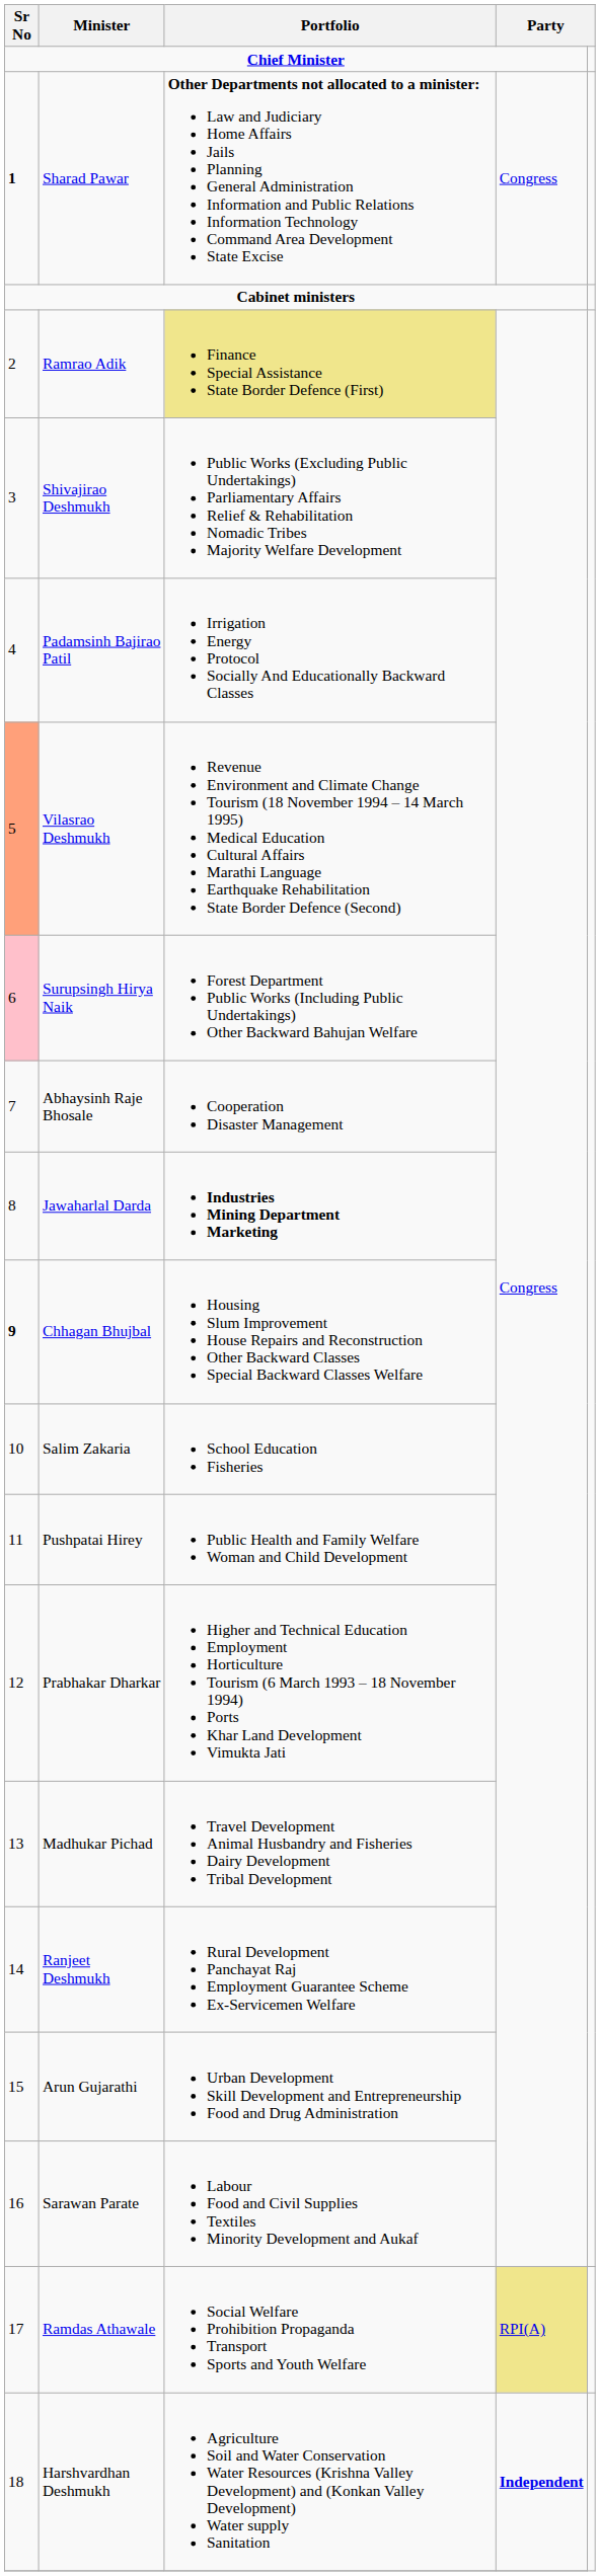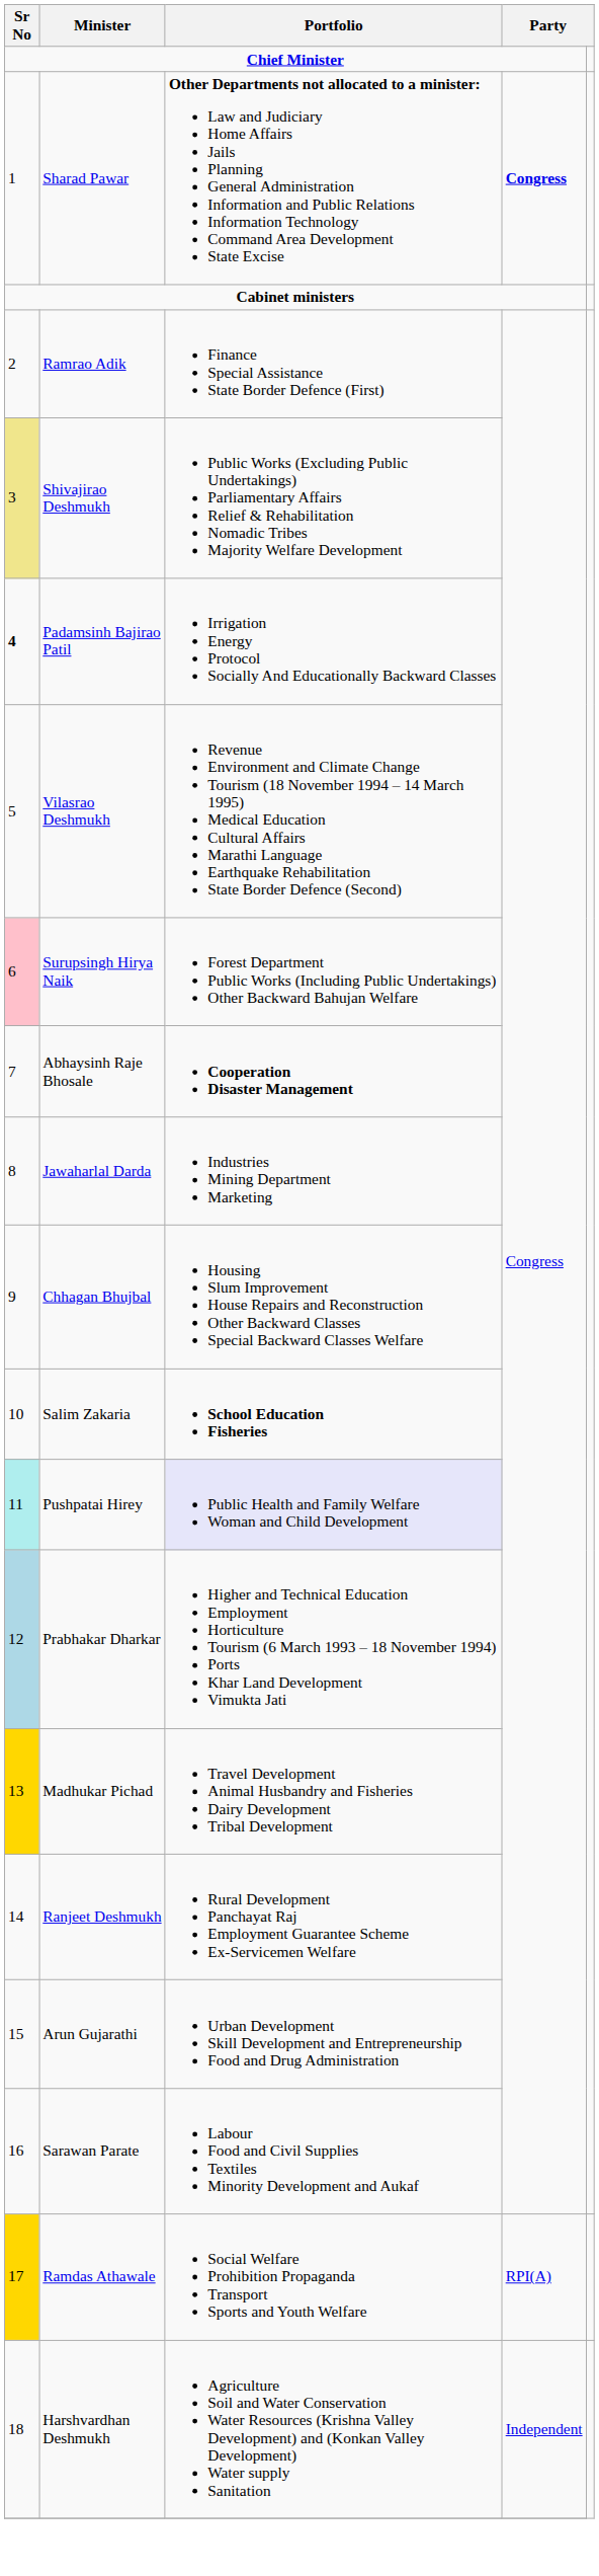Sharad Pawar | Sr No: bold -> normal
Sharad Pawar | column 4: normal -> bold
Ramrao Adik | Portfolio: khaki background -> no background
Shivajirao Deshmukh | Sr No: no background -> khaki background
Padamsinh Bajirao Patil | Sr No: normal -> bold
Vilasrao Deshmukh | Sr No: lightsalmon background -> no background
Abhaysinh Raje Bhosale | Portfolio: normal -> bold
Jawaharlal Darda | Portfolio: bold -> normal
Chhagan Bhujbal | Sr No: bold -> normal
Salim Zakaria | Portfolio: normal -> bold
Pushpatai Hirey | Sr No: no background -> paleturquoise background
Pushpatai Hirey | Portfolio: no background -> lavender background
Prabhakar Dharkar | Sr No: no background -> lightblue background
Madhukar Pichad | Sr No: no background -> gold background
Ramdas Athawale | Sr No: no background -> gold background
Ramdas Athawale | column 4: khaki background -> no background
Harshvardhan Deshmukh | column 4: bold -> normal
